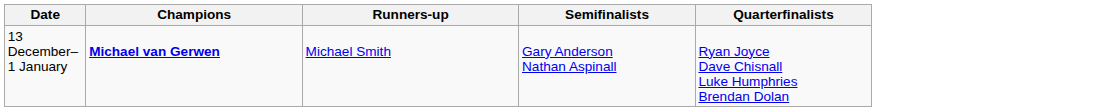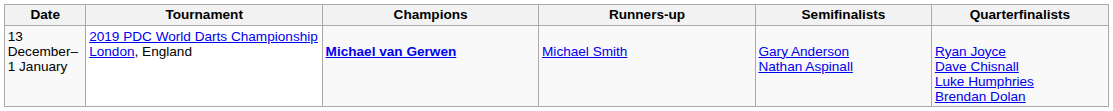+ column: Tournament | 2019 PDC World Darts Championship London, England
